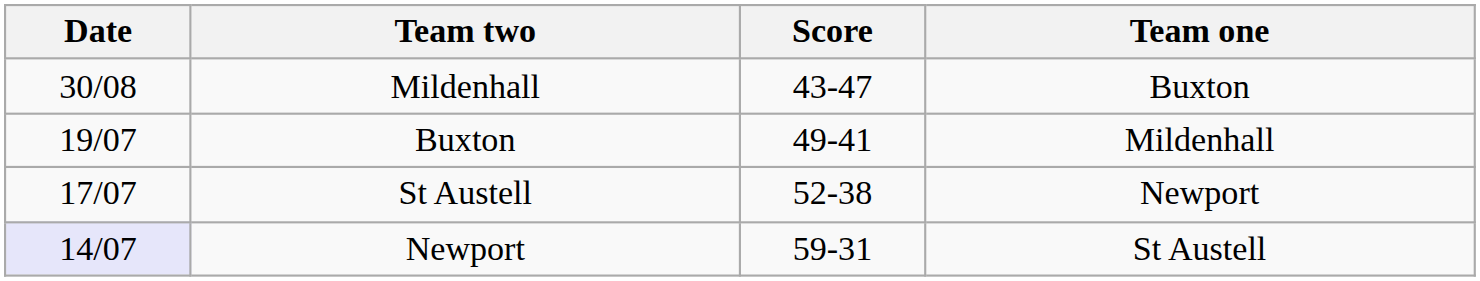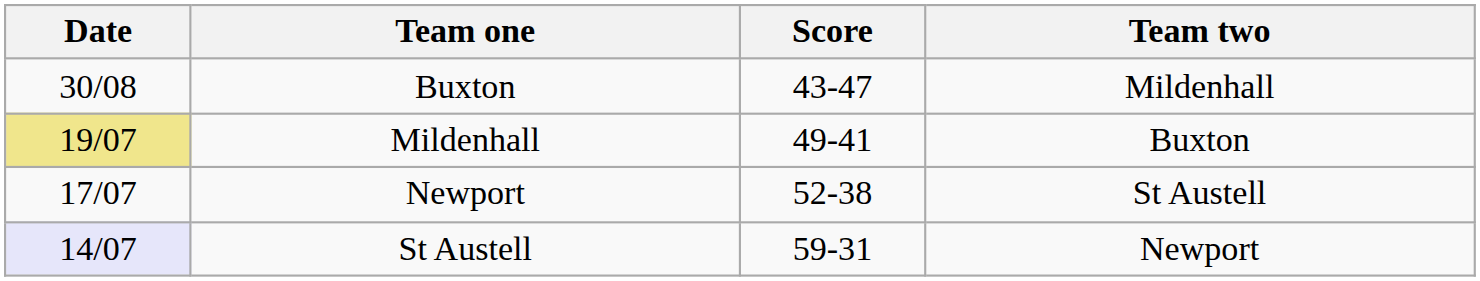columns swapped: Team one <-> Team two
row 3 | Date: no background -> khaki background
